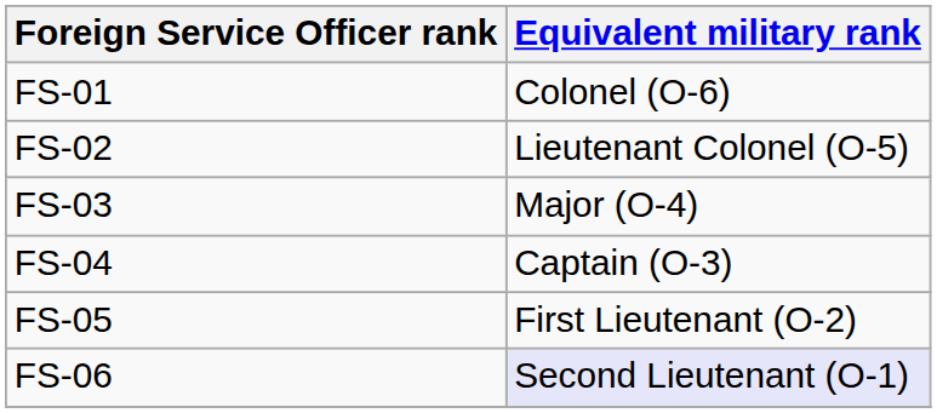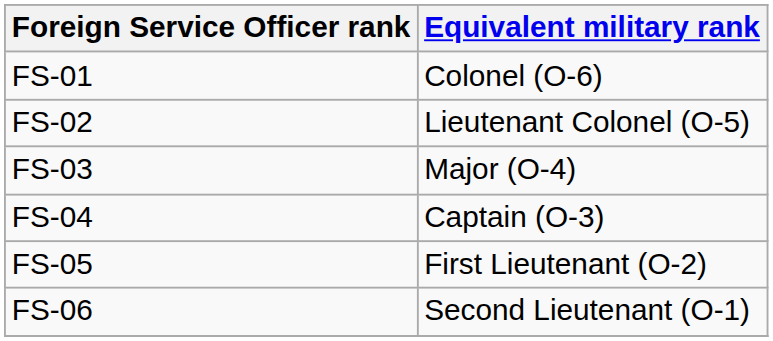FS-06 | Equivalent military rank: lavender background -> no background
